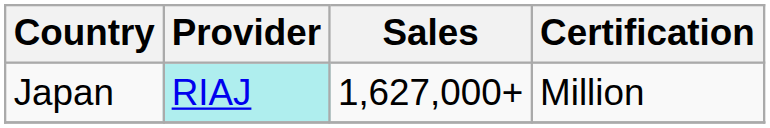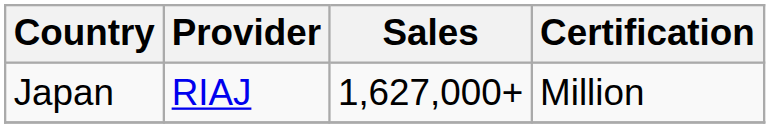Japan | Provider: paleturquoise background -> no background
